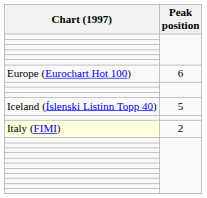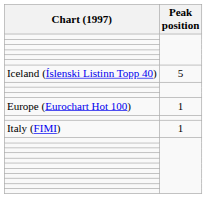row 8 | Chart (1997): Europe (Eurochart Hot 100) -> Iceland (Íslenski Listinn Topp 40)
row 8 | Peak position: 6 -> 5
row 12 | Chart (1997): Iceland (Íslenski Listinn Topp 40) -> Europe (Eurochart Hot 100)
row 12 | Peak position: 5 -> 1
row 14 | Chart (1997): lightyellow background -> no background
row 14 | Peak position: 2 -> 1
